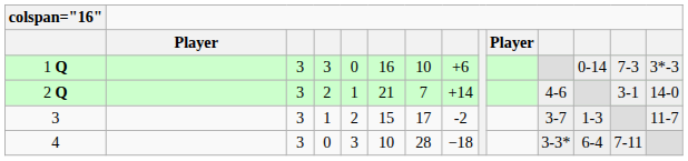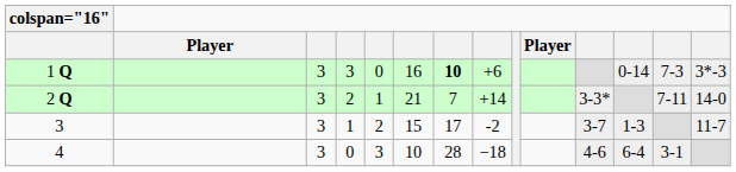1 Q | column 7: normal -> bold
2 Q | column 11: 4-6 -> 3-3*
2 Q | column 13: 3-1 -> 7-11
4 | column 11: 3-3* -> 4-6
4 | column 13: 7-11 -> 3-1
